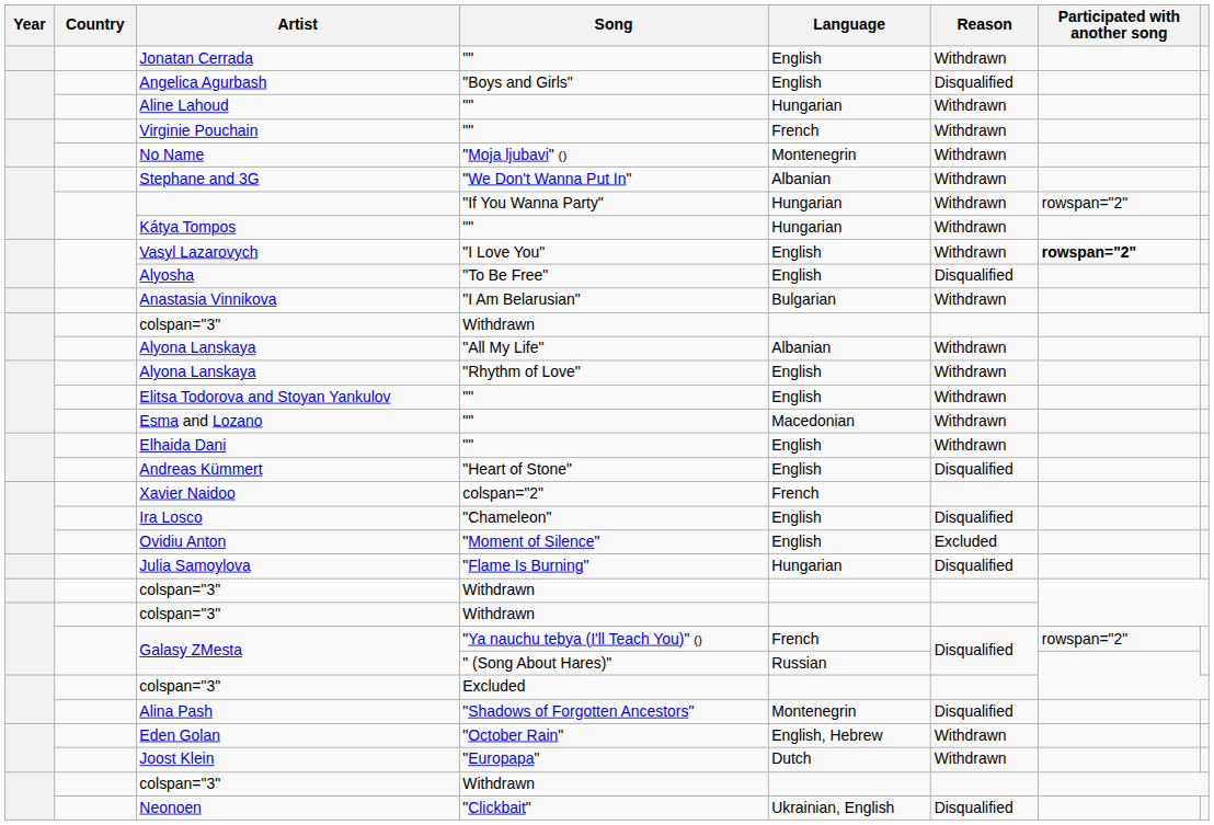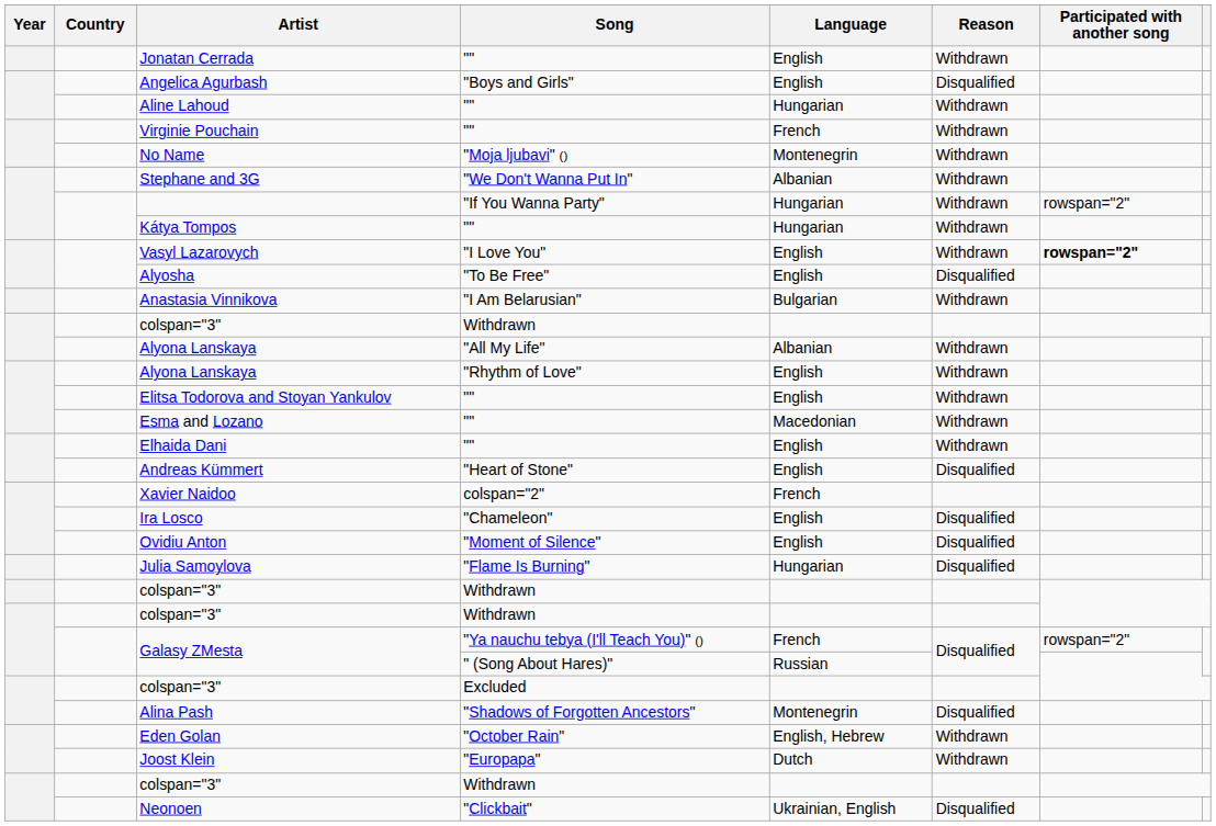Ovidiu Anton | Reason: Excluded -> Disqualified
